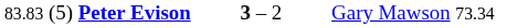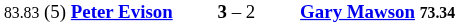83.83 (5) Peter Evison | column 3: normal -> bold
